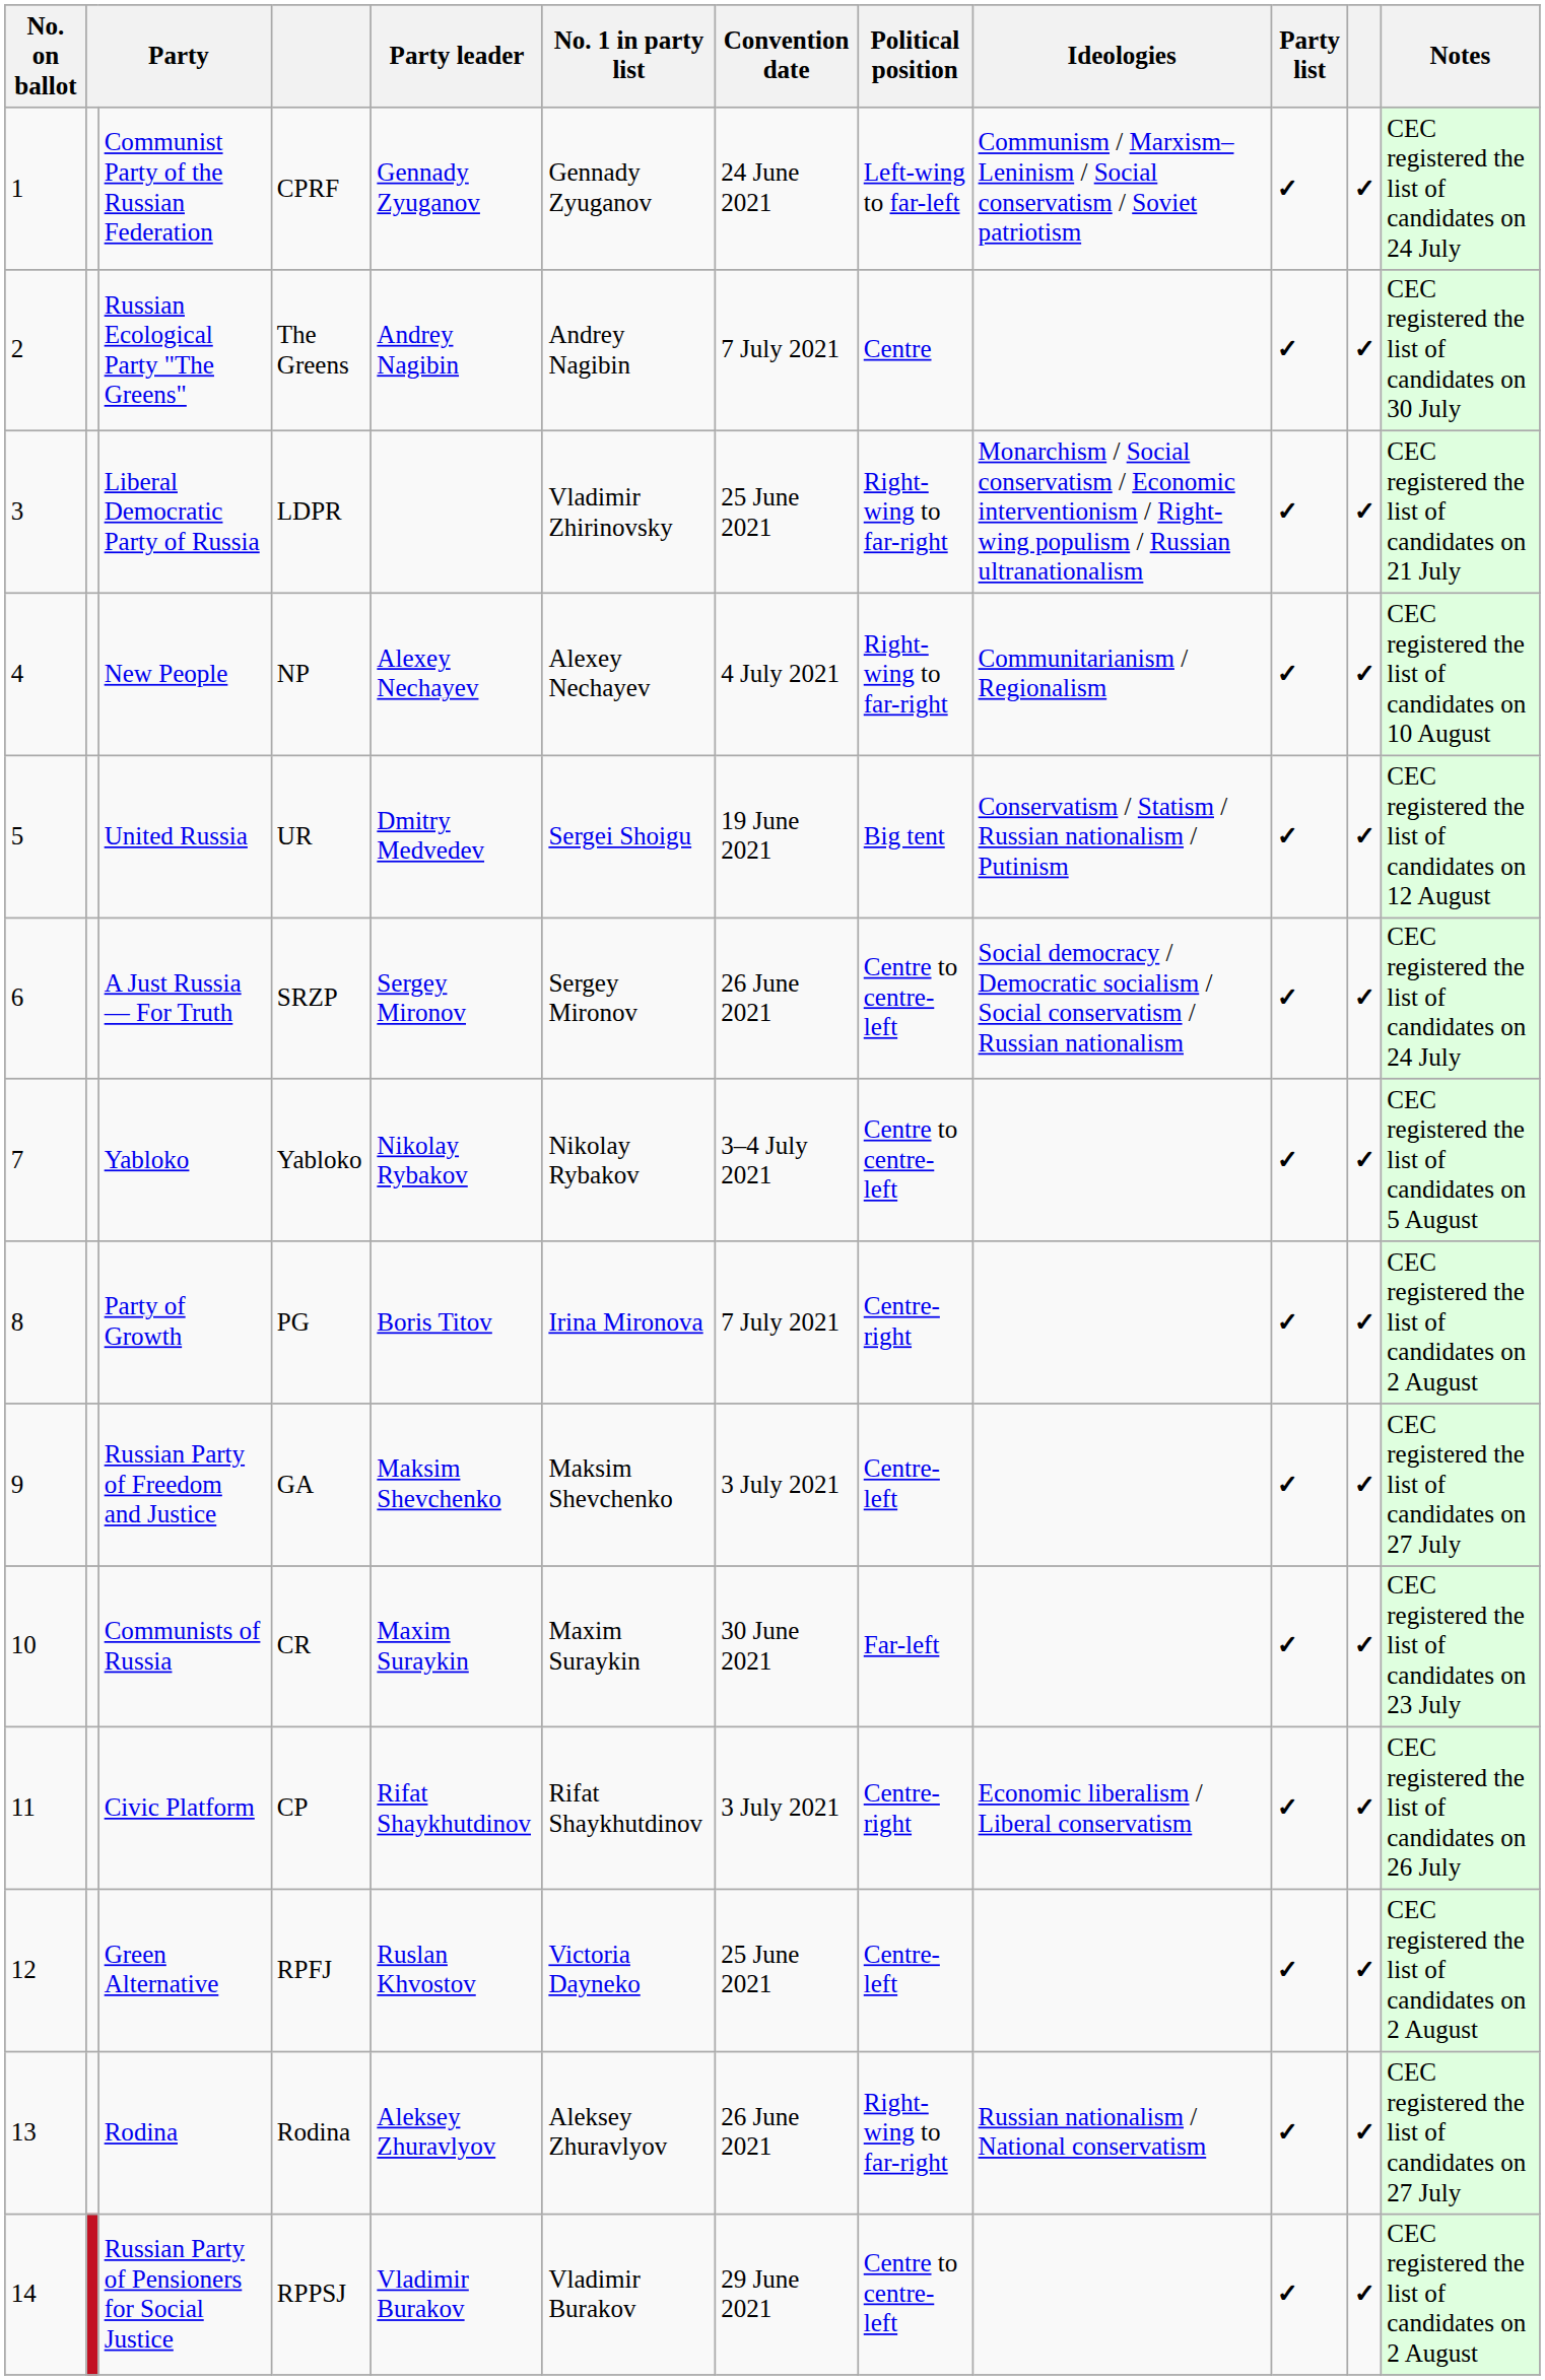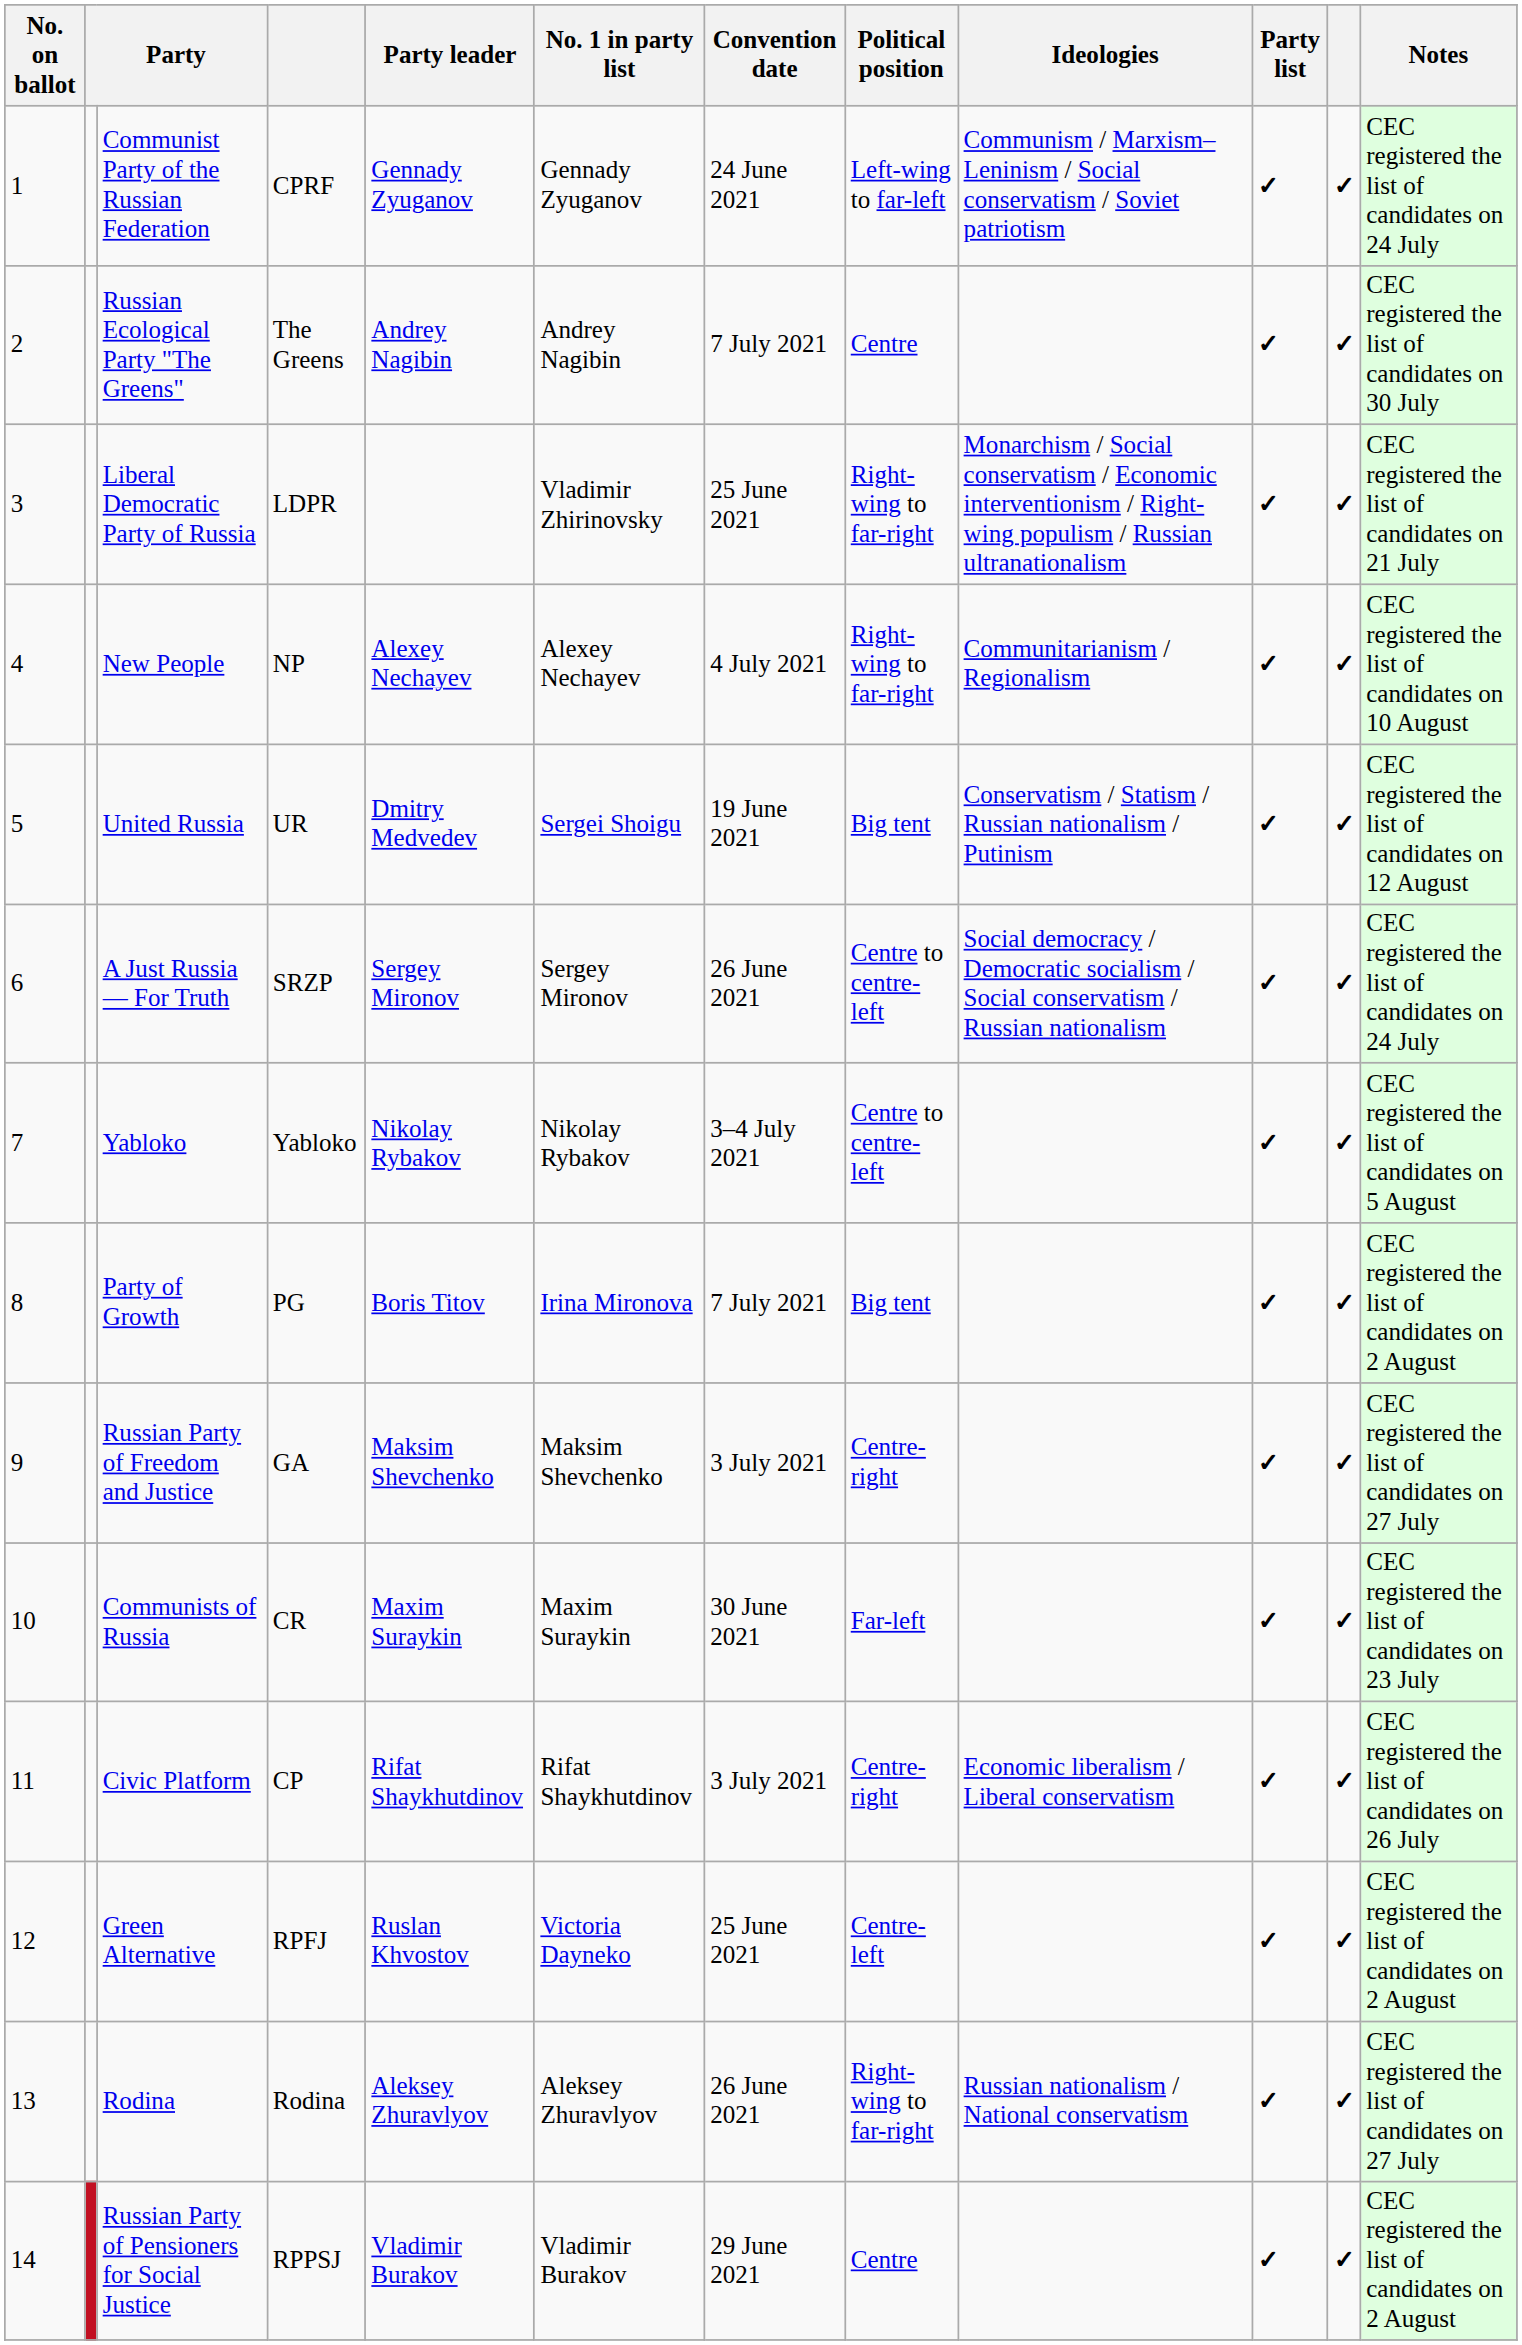Party of Growth | Political position: Centre-right -> Big tent
Russian Party of Freedom and Justice | Political position: Centre-left -> Centre-right
Russian Party of Pensioners for Social Justice | Political position: Centre to centre-left -> Centre
